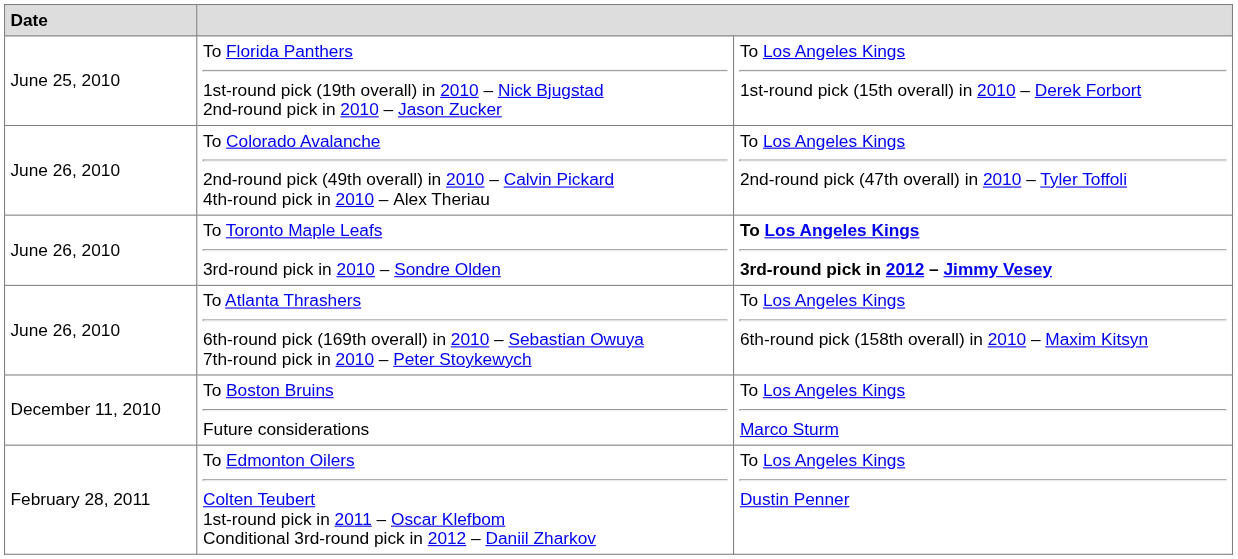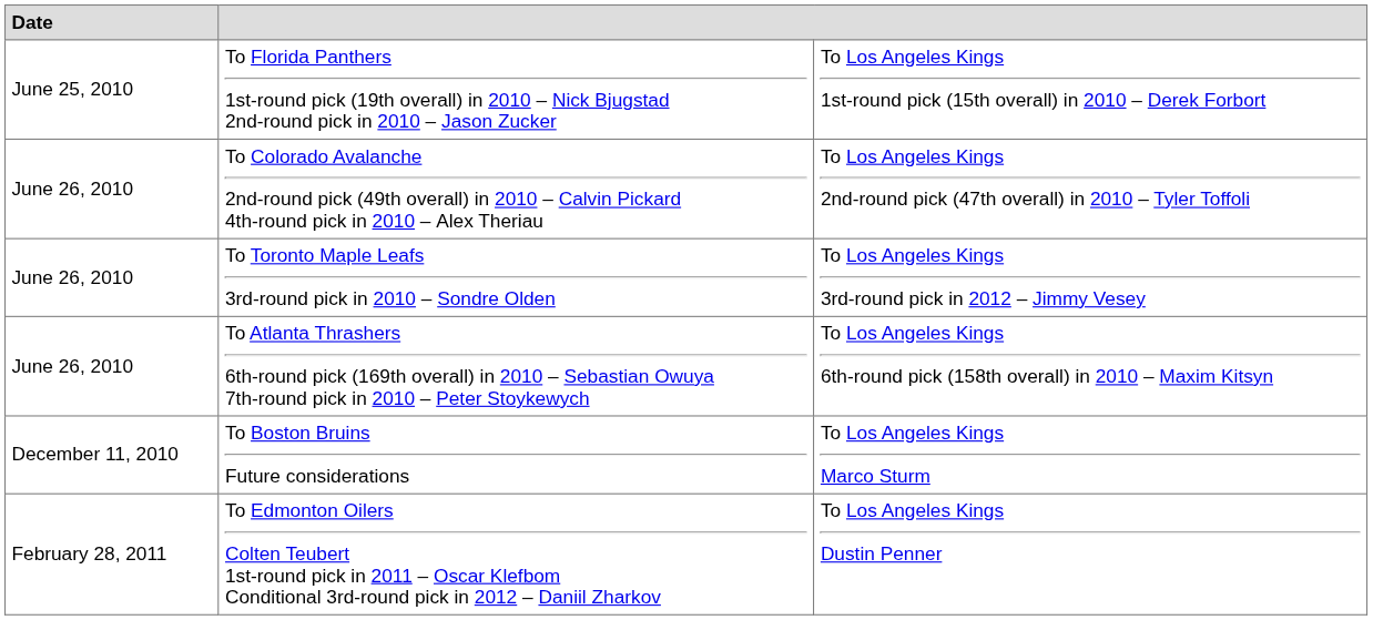To Toronto Maple Leafs 3rd-round pick in 2010 – Sondre Olden | column 3: bold -> normal
